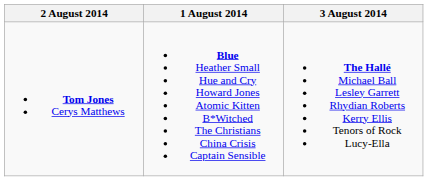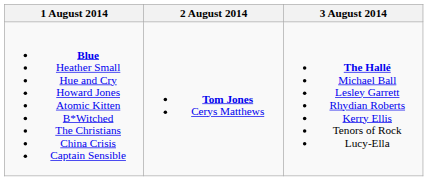columns swapped: 1 August 2014 <-> 2 August 2014
